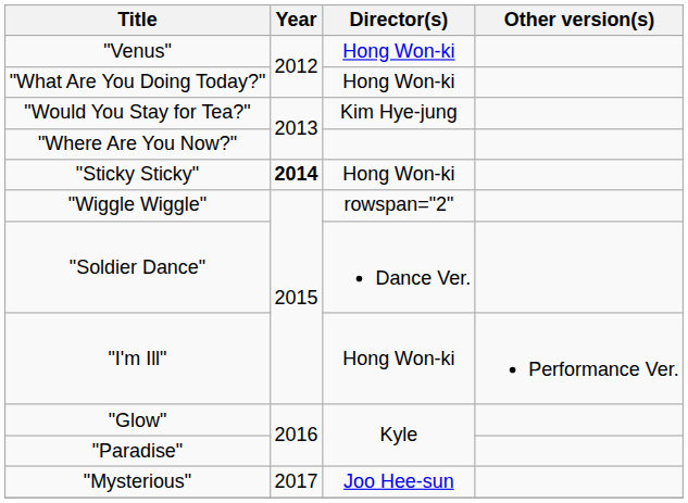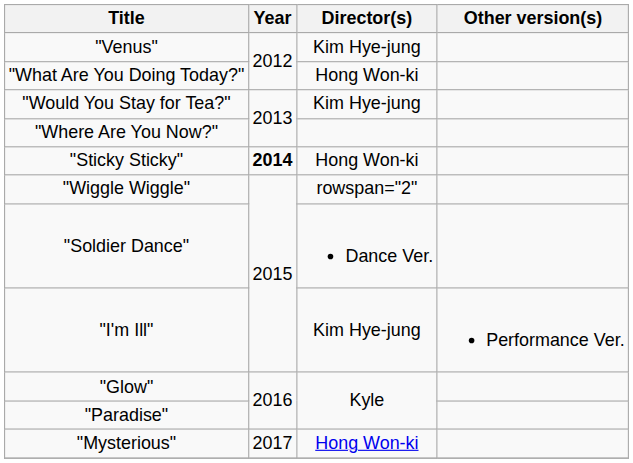"Venus" | Director(s): Hong Won-ki -> Kim Hye-jung
"I'm Ill" | Director(s): Hong Won-ki -> Kim Hye-jung
"Mysterious" | Director(s): Joo Hee-sun -> Hong Won-ki
